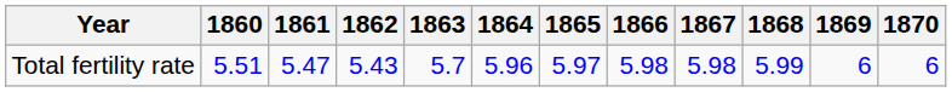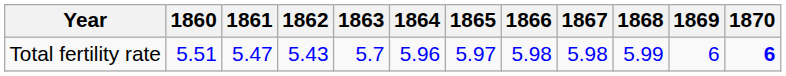row 2 | 1870: normal -> bold
